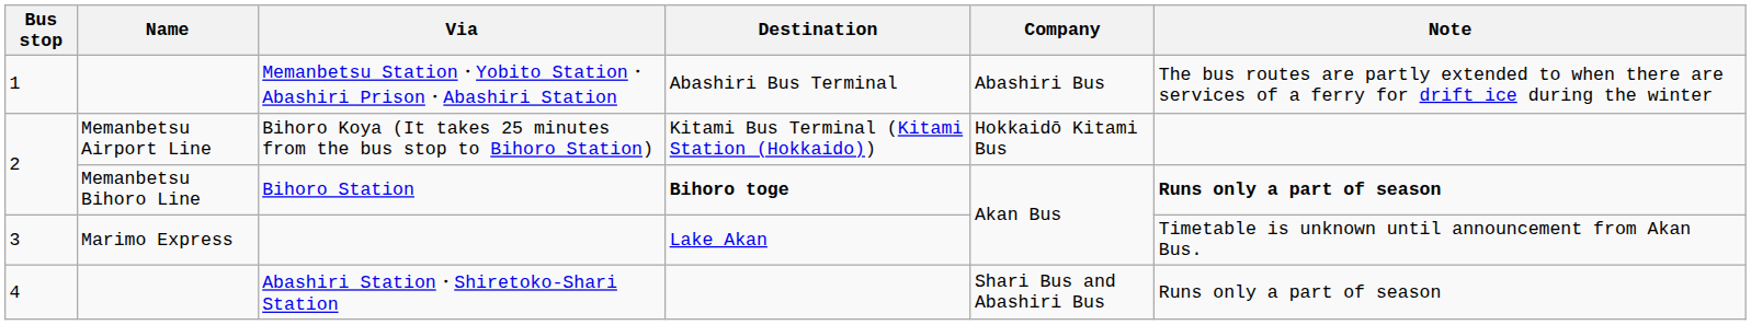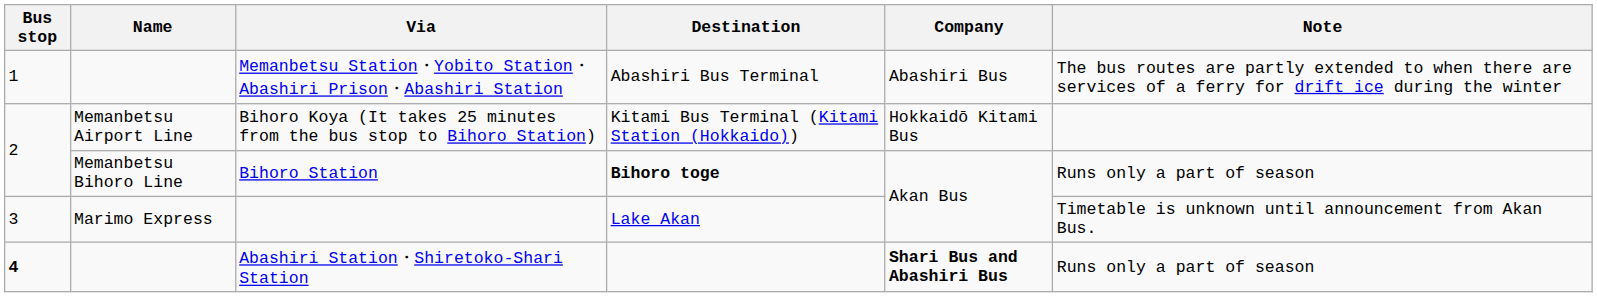Bihoro Station | Note: bold -> normal
Abashiri Station・Shiretoko-Shari Station | Bus stop: normal -> bold
Abashiri Station・Shiretoko-Shari Station | Company: normal -> bold
